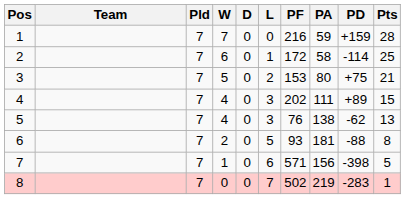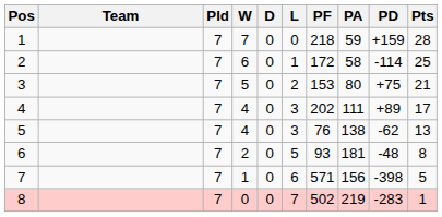row 2 | PF: 216 -> 218
row 5 | Pts: 15 -> 17
row 7 | PD: -88 -> -48
